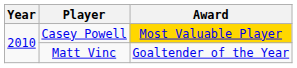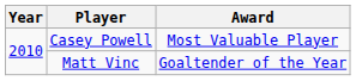Casey Powell | Award: gold background -> no background
